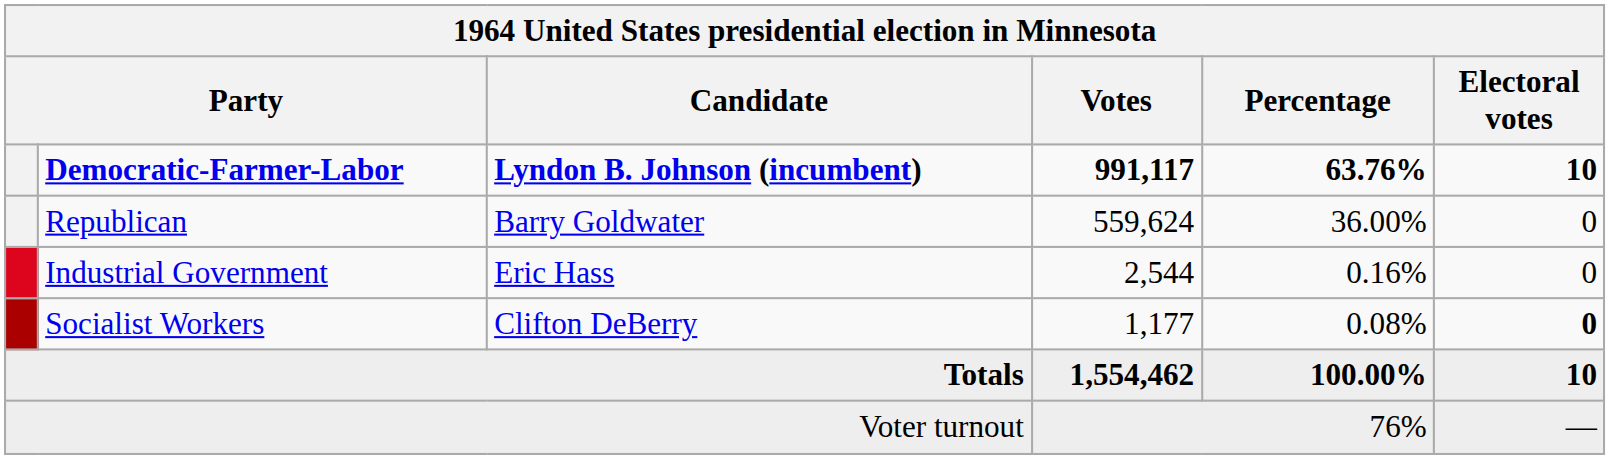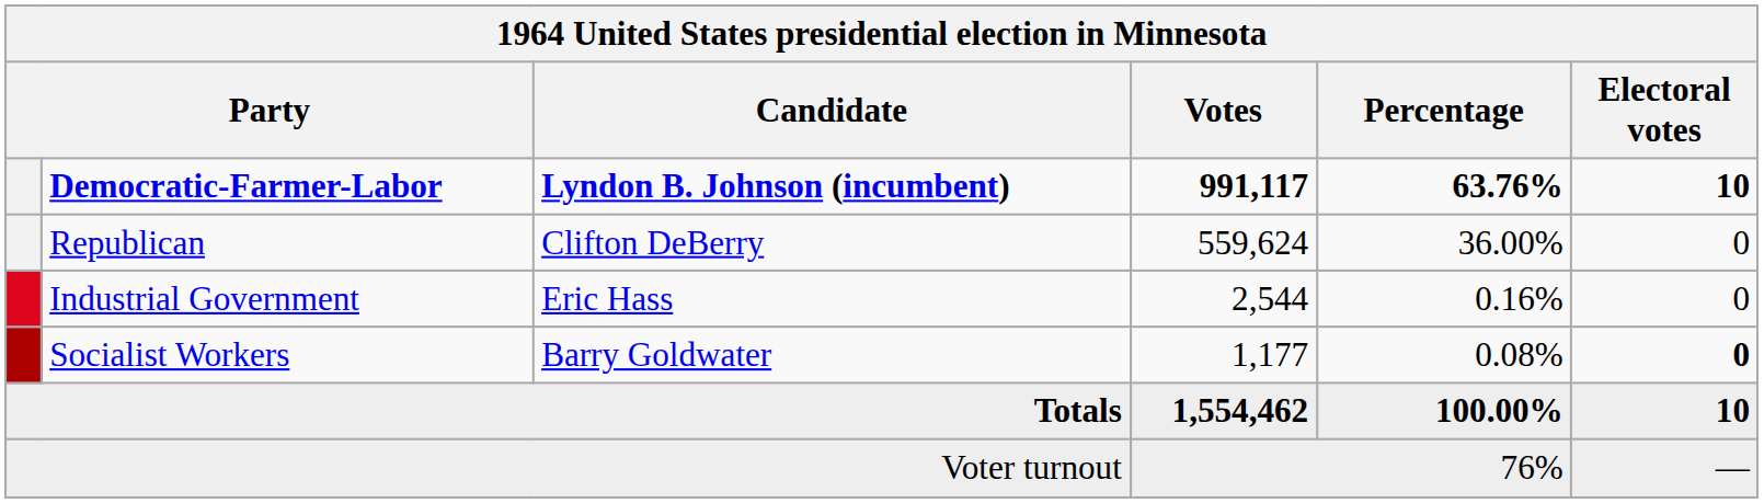Republican | Candidate: Barry Goldwater -> Clifton DeBerry
Socialist Workers | Candidate: Clifton DeBerry -> Barry Goldwater
